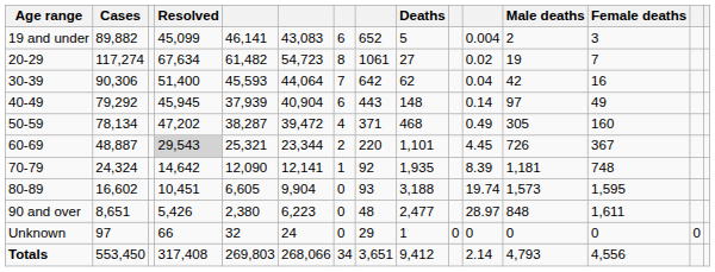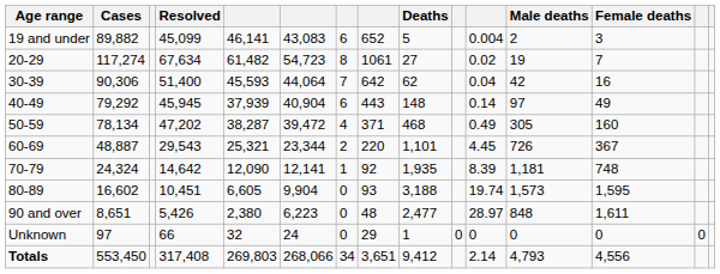60-69 | Resolved: lightgrey background -> no background
